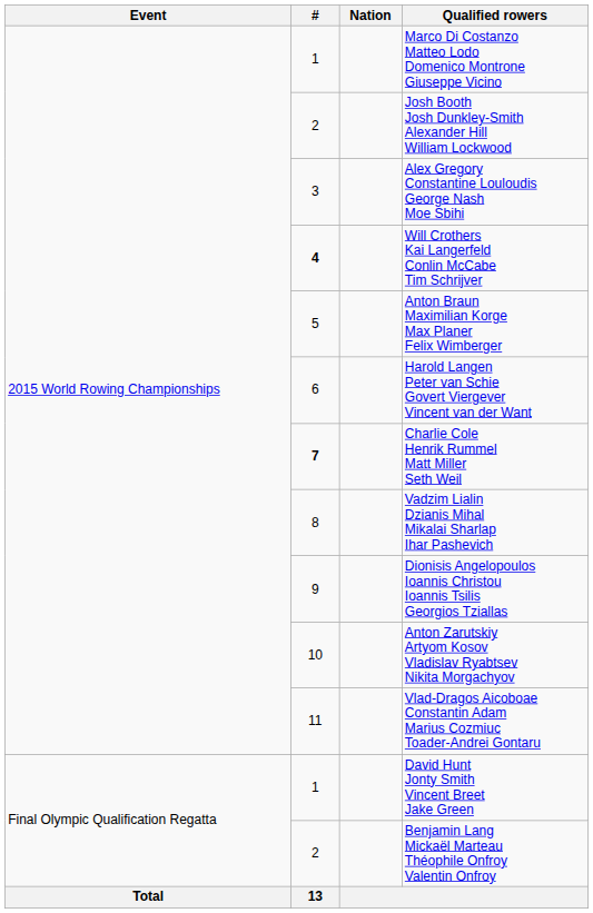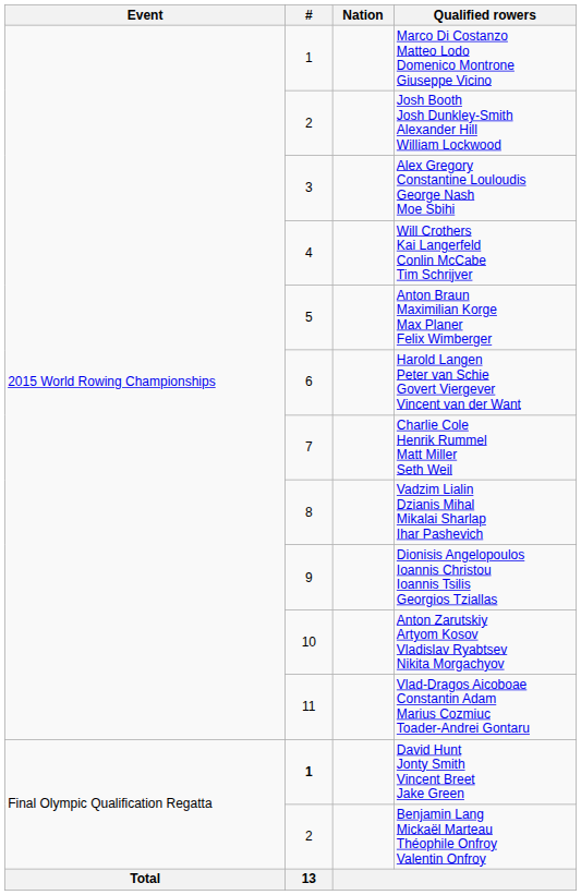Will Crothers Kai Langerfeld Conlin McCabe Tim Schrijver | #: bold -> normal
Charlie Cole Henrik Rummel Matt Miller Seth Weil | #: bold -> normal
David Hunt Jonty Smith Vincent Breet Jake Green | #: normal -> bold
